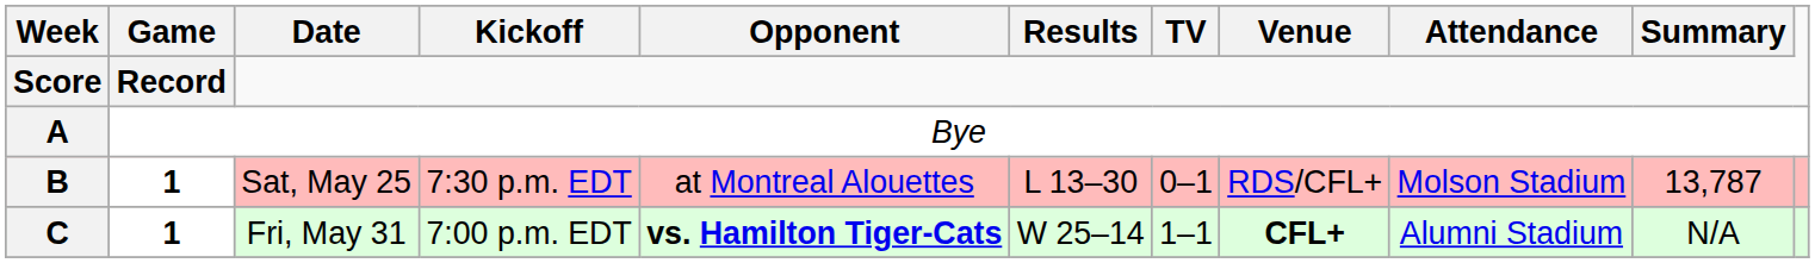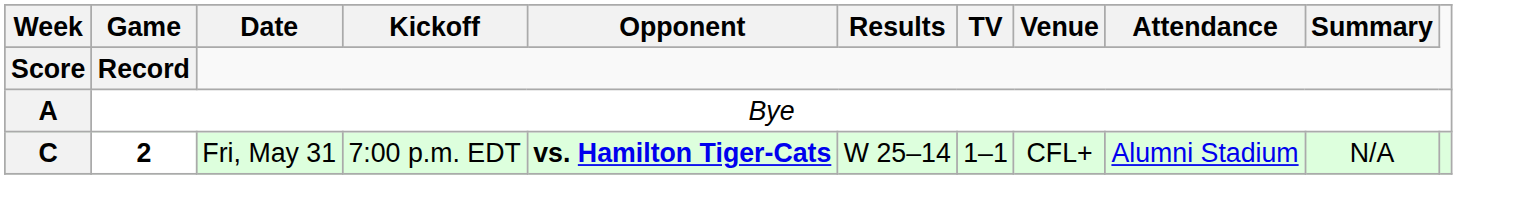- row: B | 1 | Sat, May 25 | 7:30 p.m. EDT | at Montreal Alouettes | L 13–30 | 0–1 | RDS/CFL+ | Molson Stadium | 13,787
C | Game / Record: 1 -> 2
C | Venue: bold -> normal
